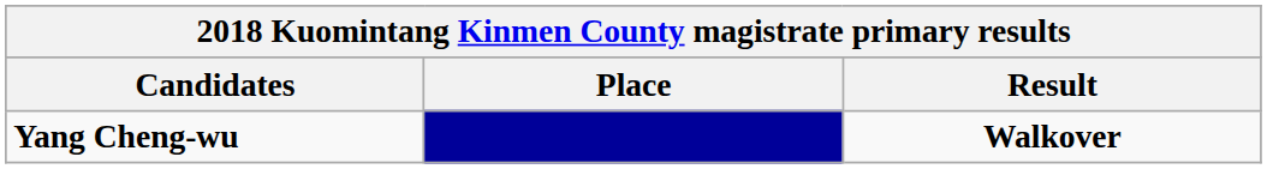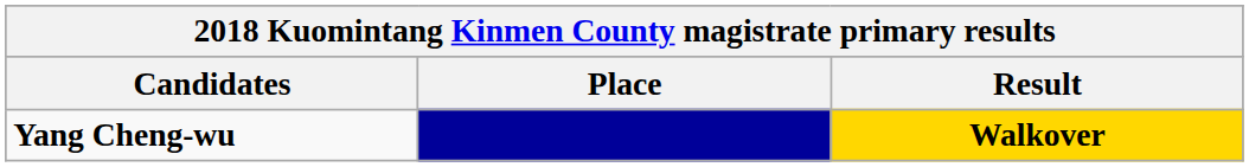Yang Cheng-wu | Result: no background -> gold background
